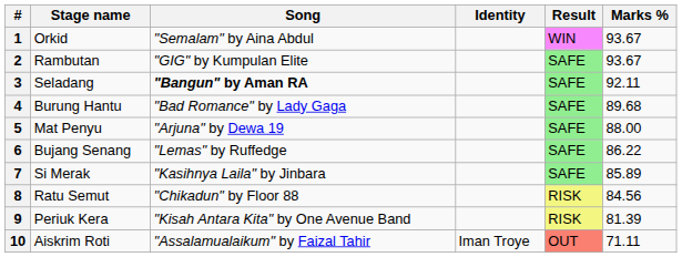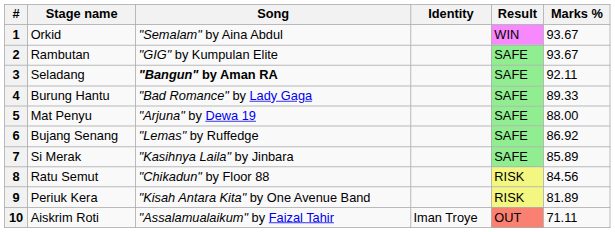4 | Marks %: 89.68 -> 89.33
6 | Marks %: 86.22 -> 86.92
9 | Marks %: 81.39 -> 81.89
